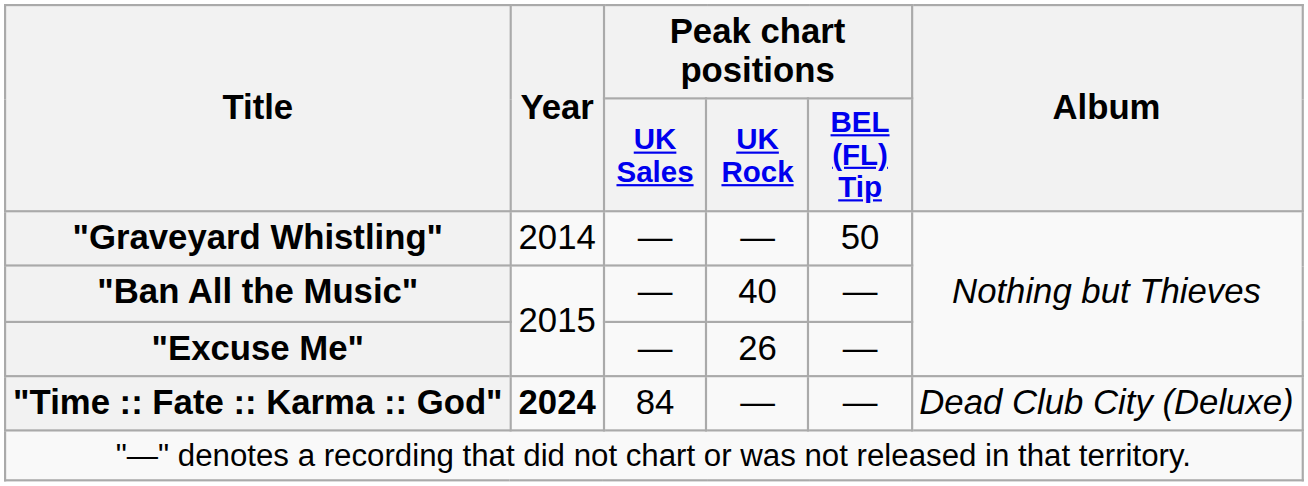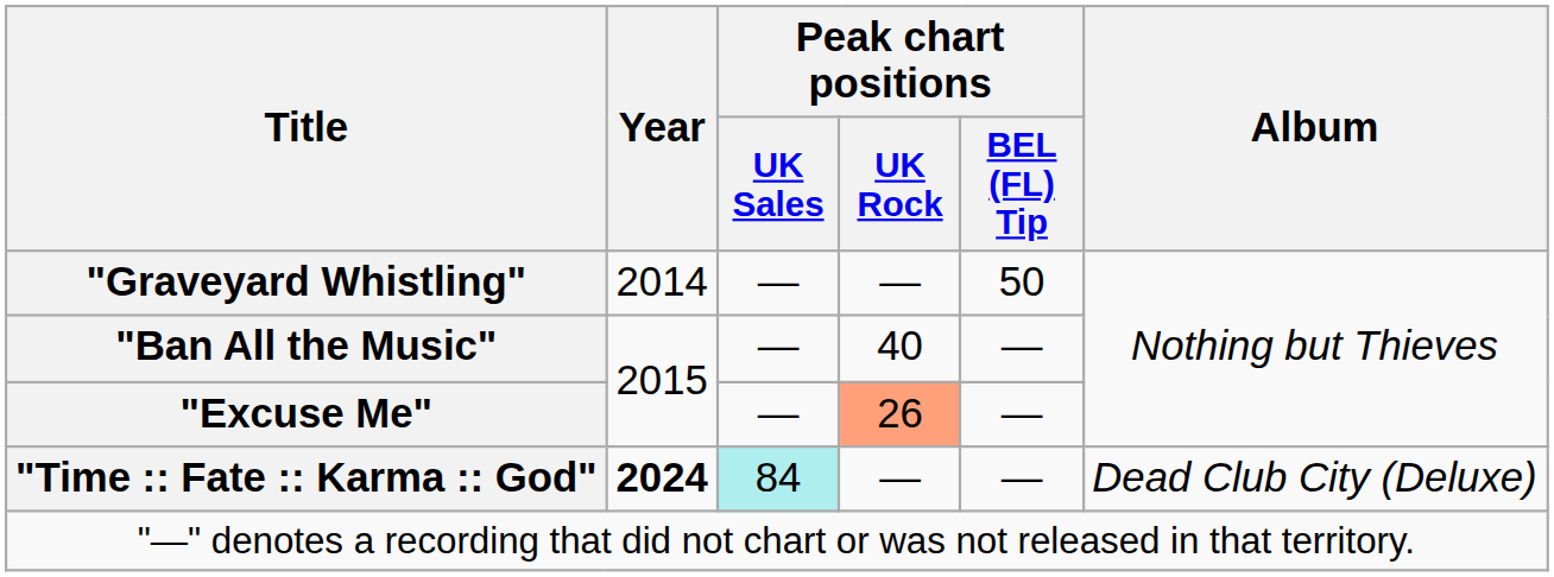"Excuse Me" | Peak chart positions / UK Rock: no background -> lightsalmon background
"Time :: Fate :: Karma :: God" | Peak chart positions / UK Sales: no background -> paleturquoise background
